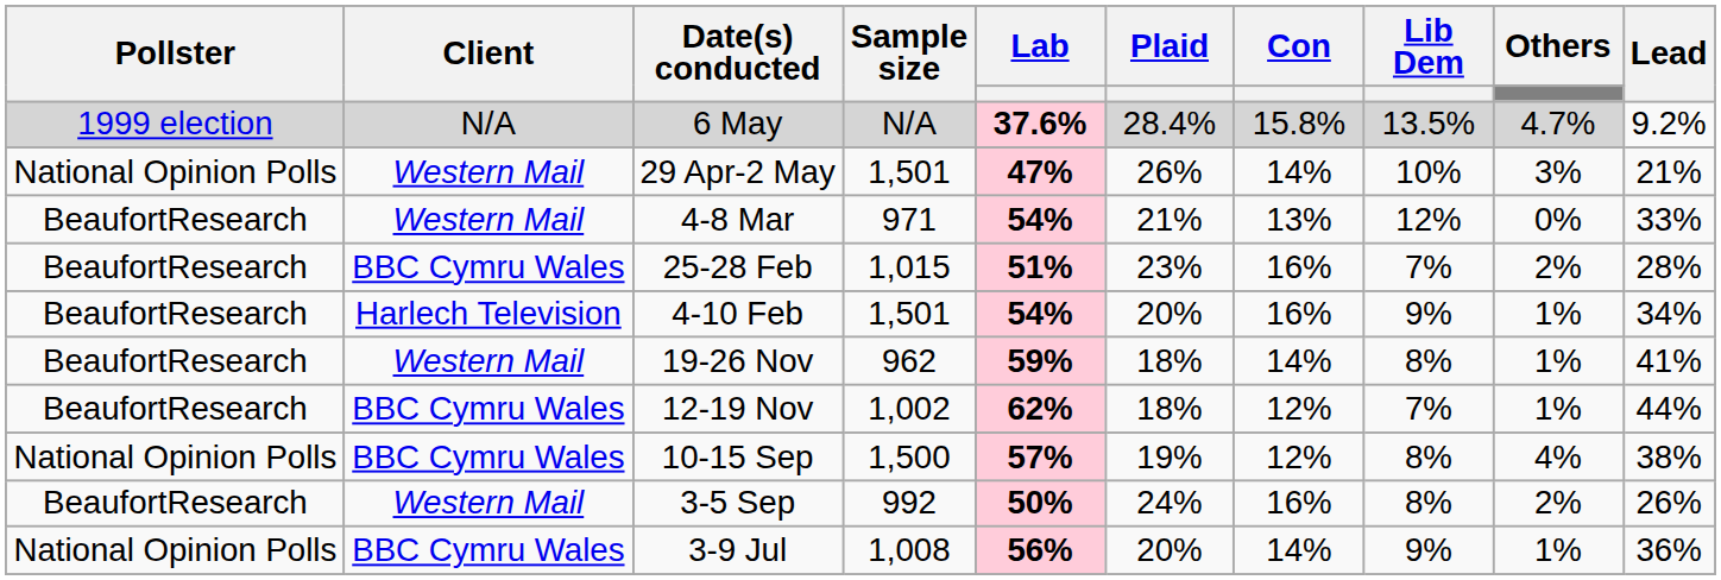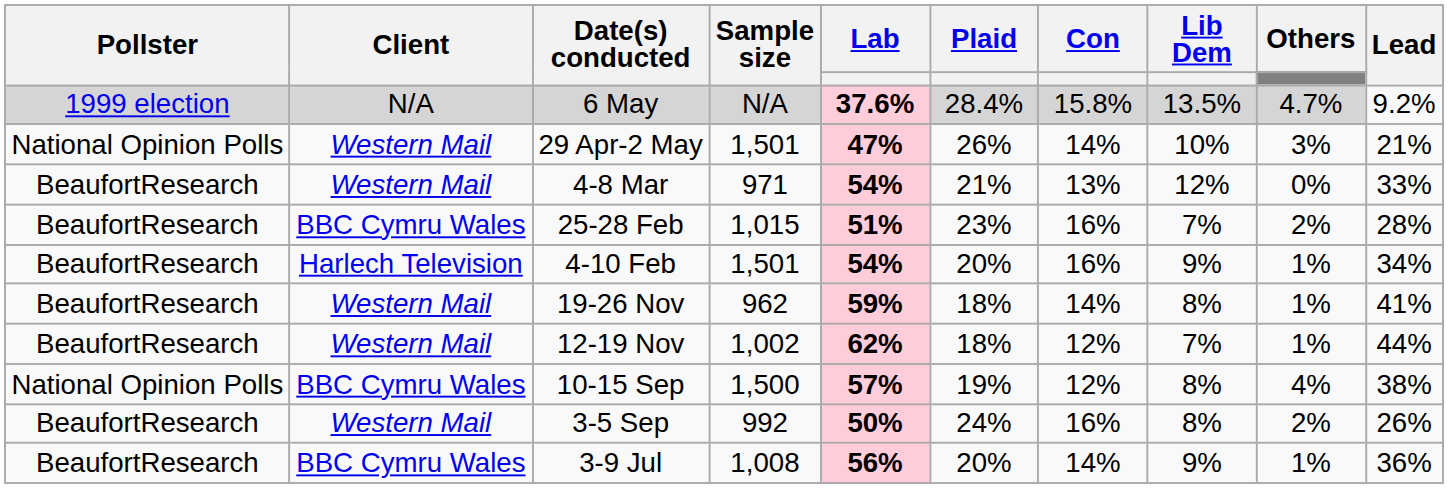12-19 Nov | Client: BBC Cymru Wales -> Western Mail
3-9 Jul | Pollster: National Opinion Polls -> BeaufortResearch
